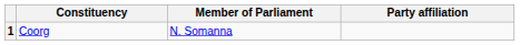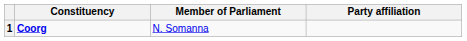1 | Constituency: normal -> bold
